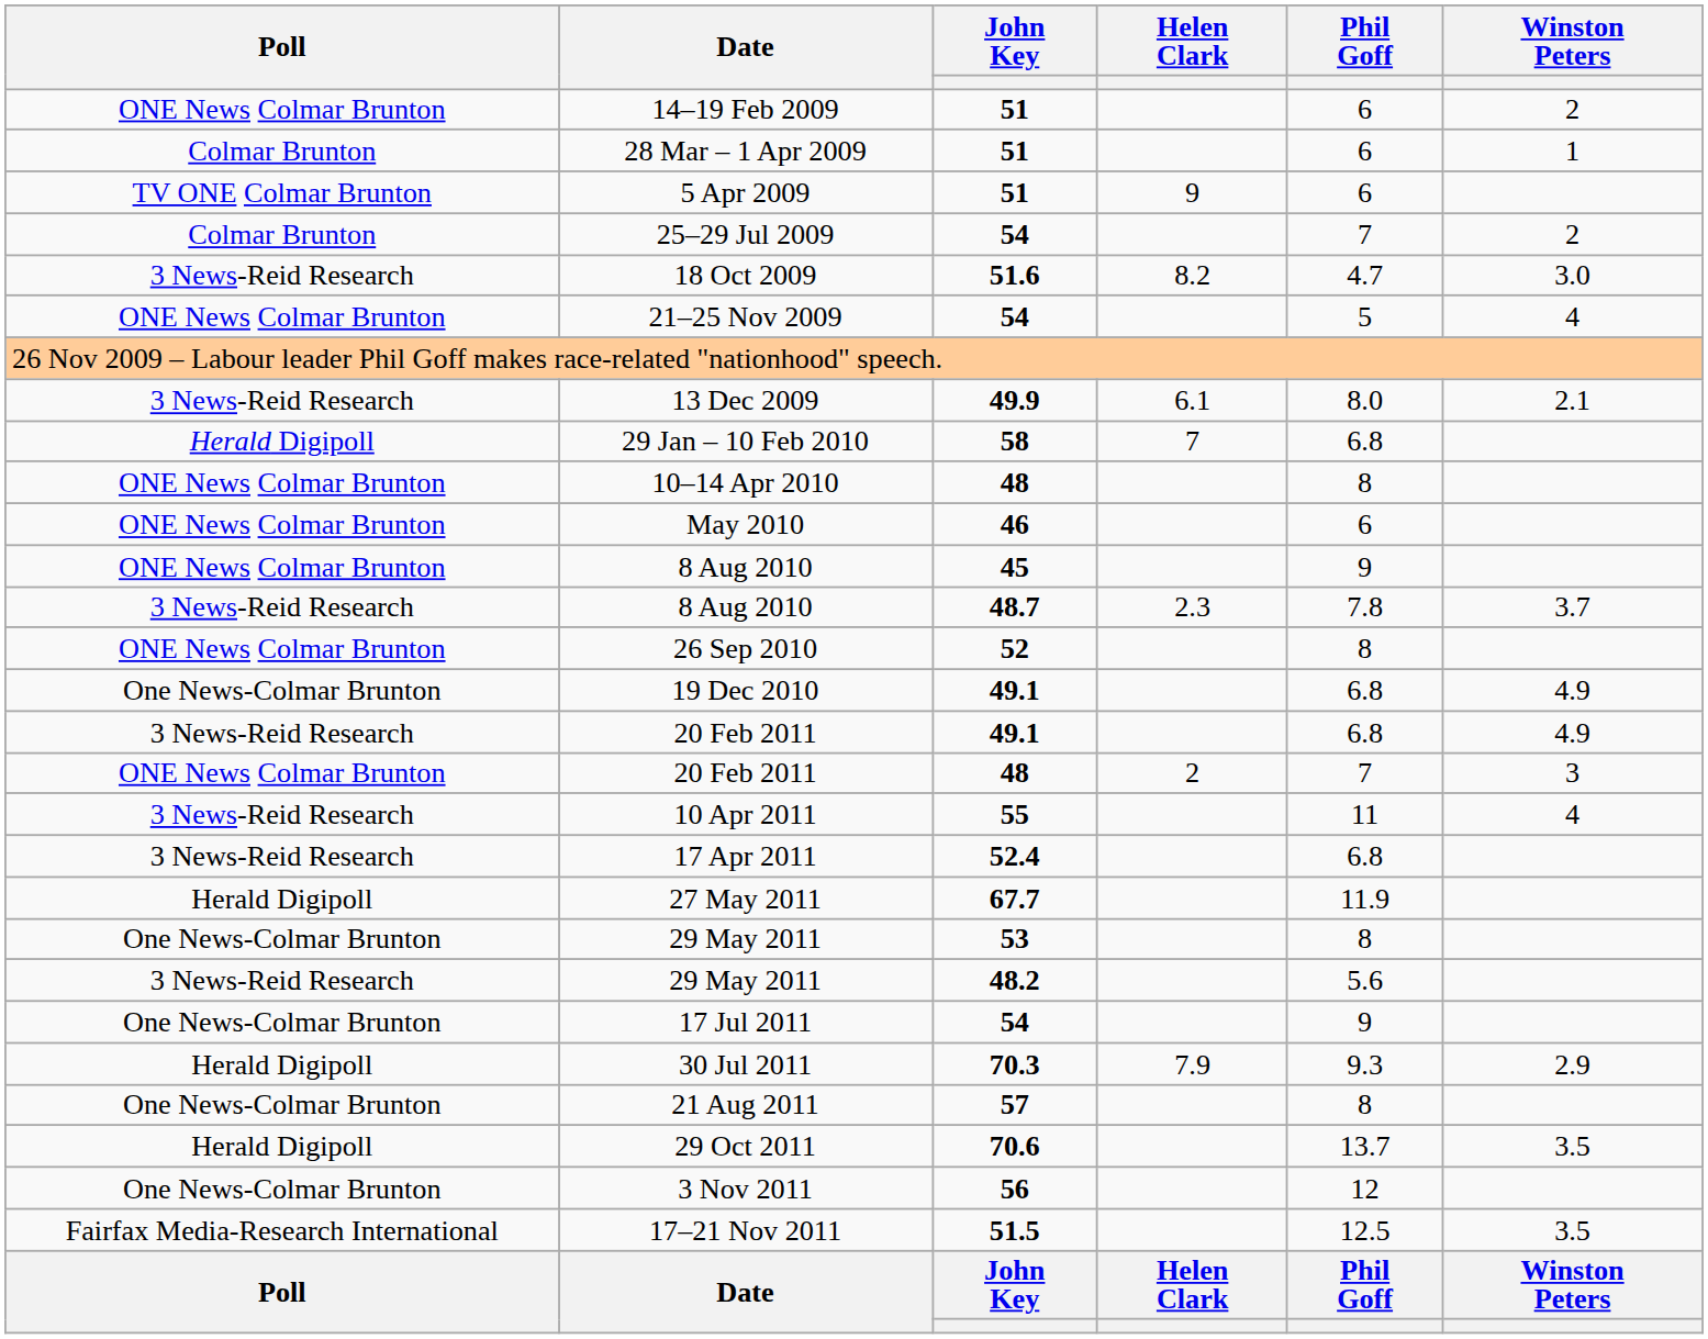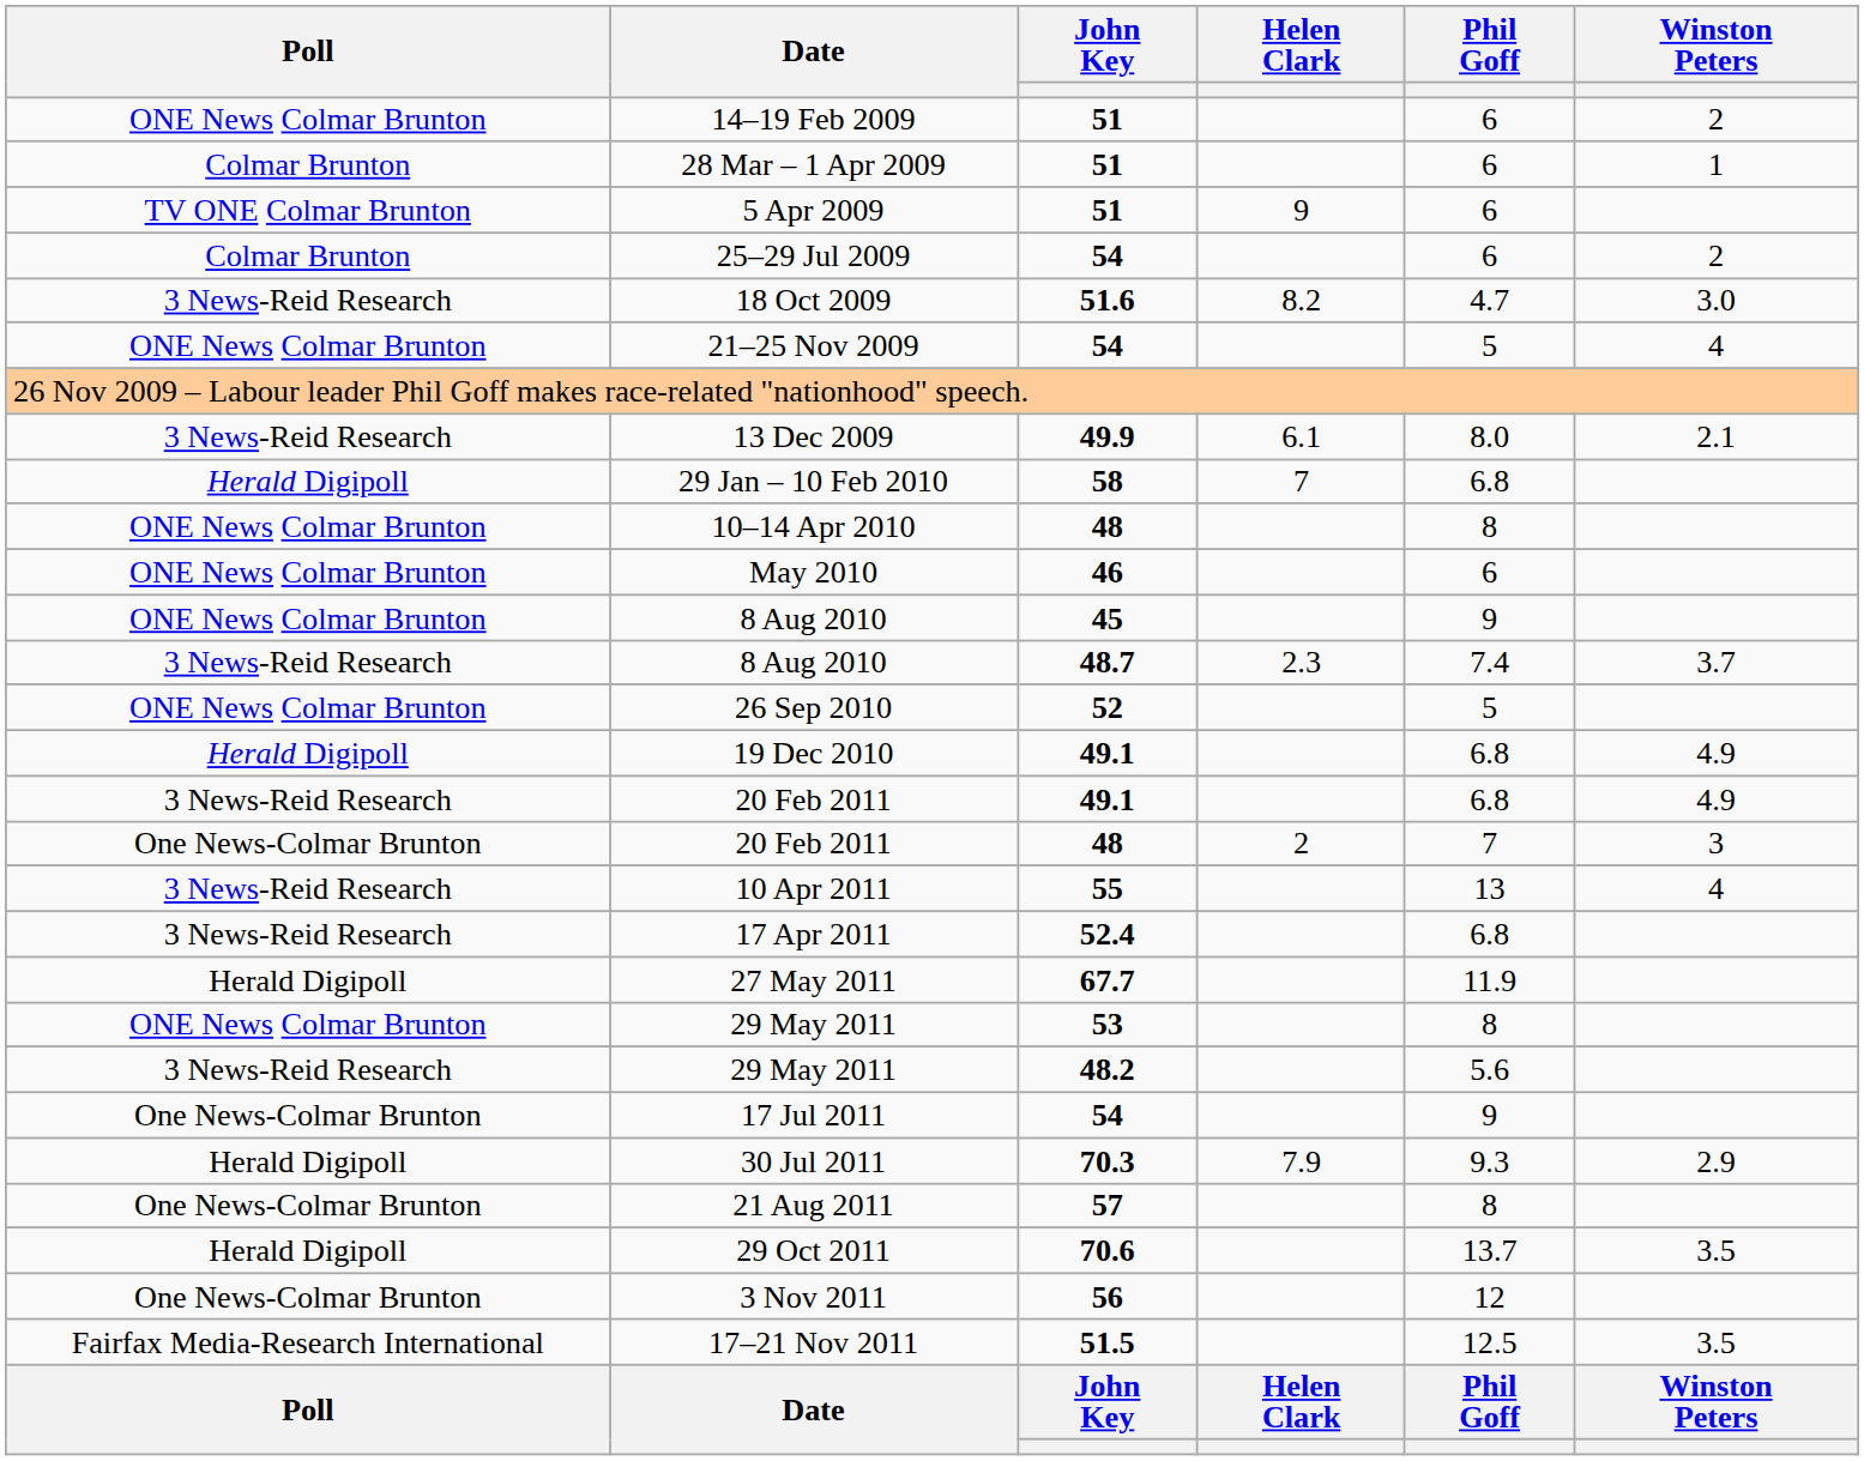25–29 Jul 2009 | Phil Goff: 7 -> 6
8 Aug 2010 / 48.7 | Phil Goff: 7.8 -> 7.4
26 Sep 2010 | Phil Goff: 8 -> 5
19 Dec 2010 | Poll: One News-Colmar Brunton -> Herald Digipoll
20 Feb 2011 / 48 | Poll: ONE News Colmar Brunton -> One News-Colmar Brunton
10 Apr 2011 | Phil Goff: 11 -> 13
29 May 2011 / 53 | Poll: One News-Colmar Brunton -> ONE News Colmar Brunton
